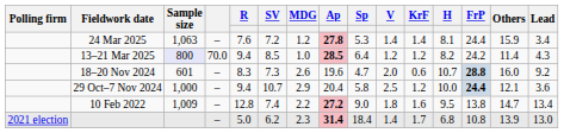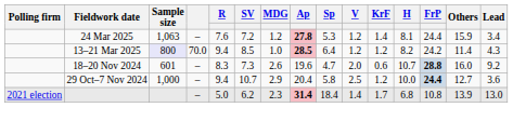24 Mar 2025 | V: 1.4 -> 1.2
29 Oct–7 Nov 2024 | Others: 12.1 -> 12.7
- row: 10 Feb 2022 | 1,009 | – | 12.8 | 7.4 | 2.2 | 27.2 | 9.0 | 1.8 | 1.6 | 9.5 | 13.8 | 14.7 | 13.4
